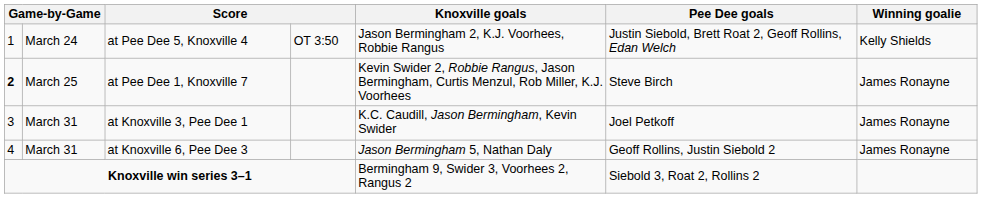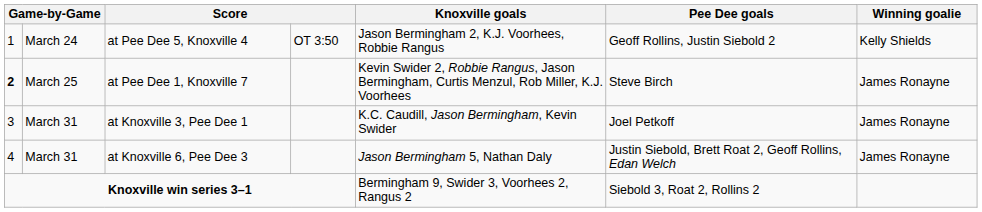at Pee Dee 5, Knoxville 4 | Pee Dee goals: Justin Siebold, Brett Roat 2, Geoff Rollins, Edan Welch -> Geoff Rollins, Justin Siebold 2
at Knoxville 6, Pee Dee 3 | Pee Dee goals: Geoff Rollins, Justin Siebold 2 -> Justin Siebold, Brett Roat 2, Geoff Rollins, Edan Welch
